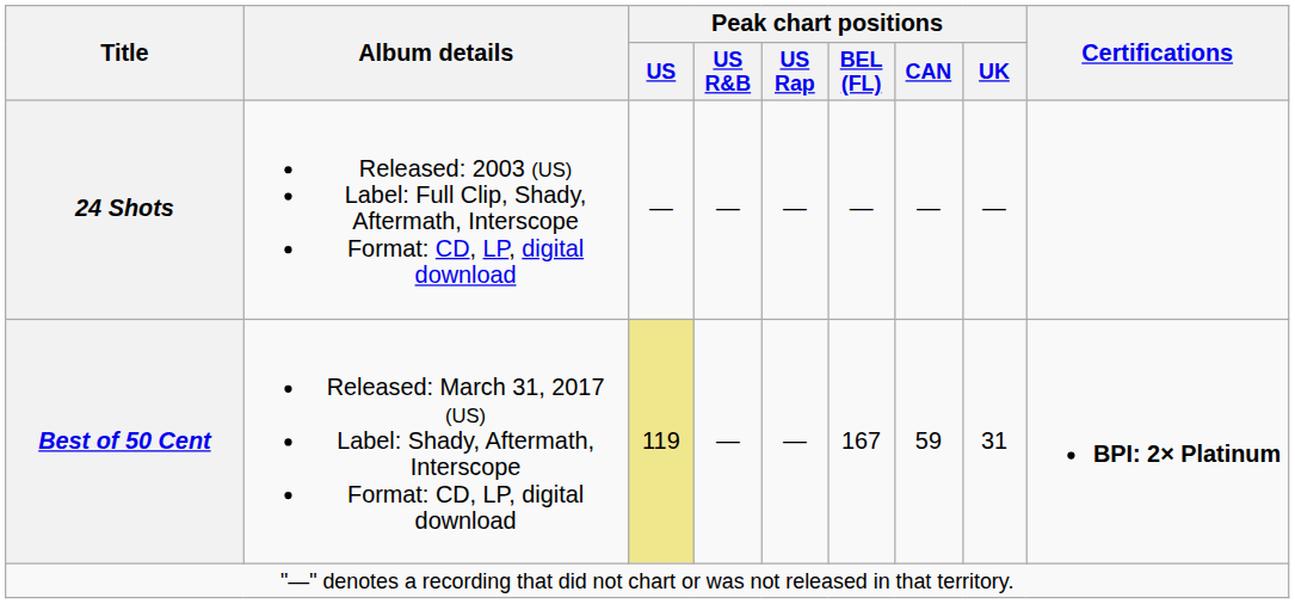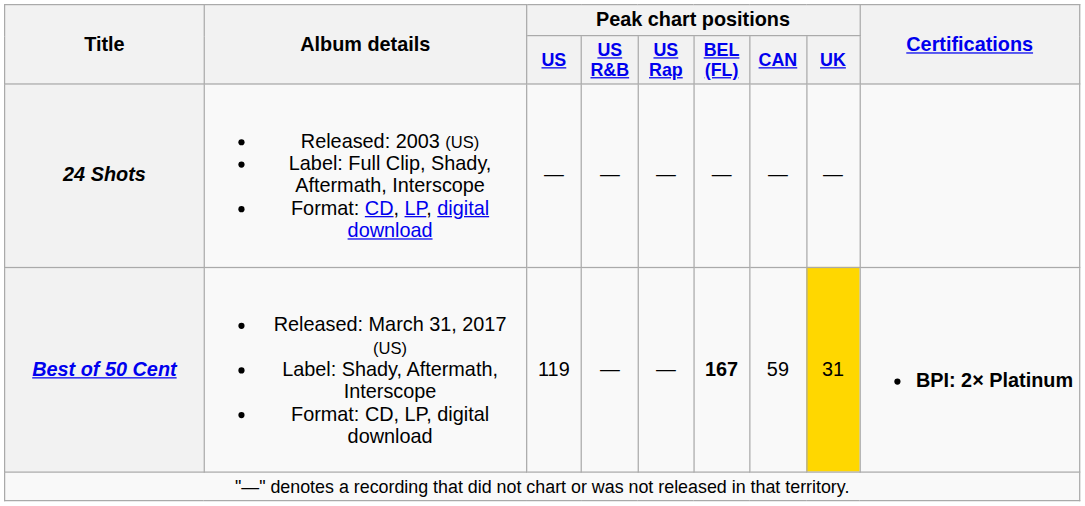Best of 50 Cent | Peak chart positions / US: khaki background -> no background
Best of 50 Cent | Peak chart positions / BEL (FL): normal -> bold
Best of 50 Cent | Peak chart positions / UK: no background -> gold background
